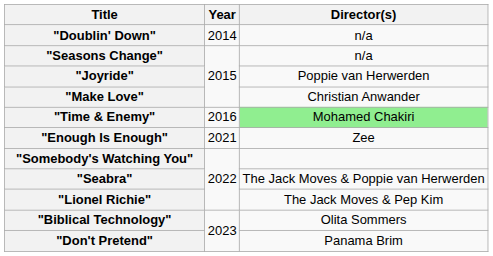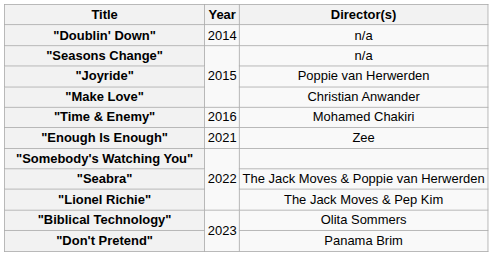"Time & Enemy" | Director(s): lightgreen background -> no background
